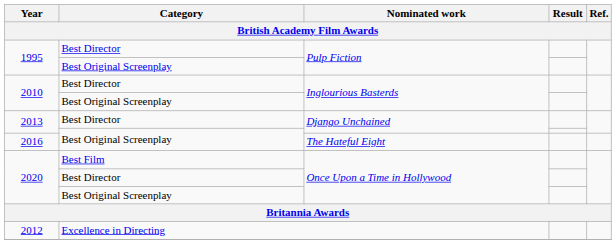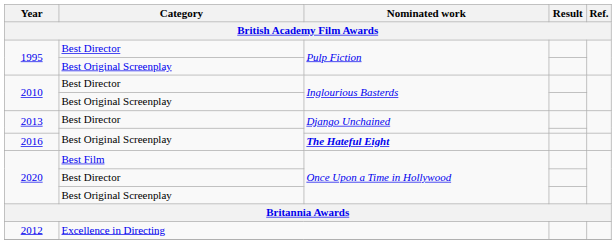2016 | Nominated work: normal -> bold
